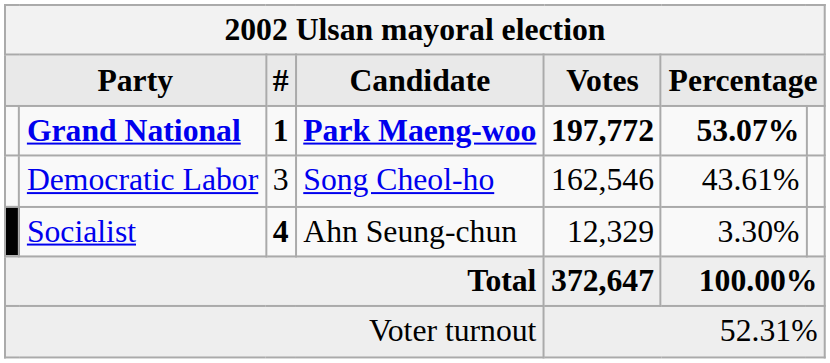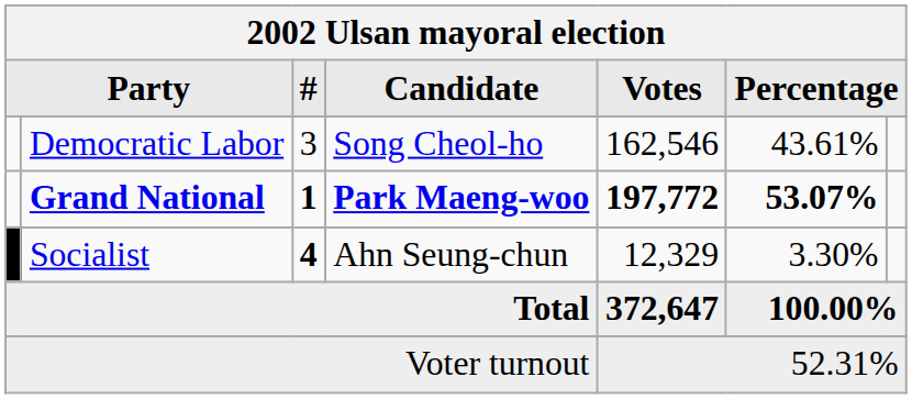rows swapped: Grand National <-> Democratic Labor
